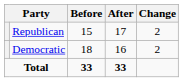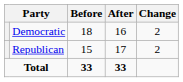rows swapped: Republican <-> Democratic
